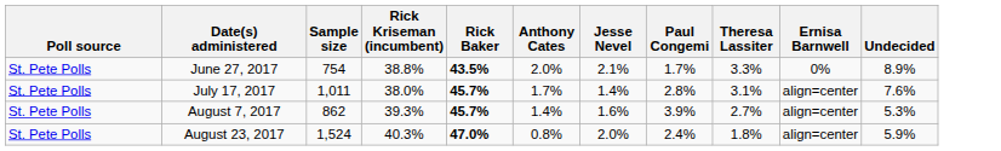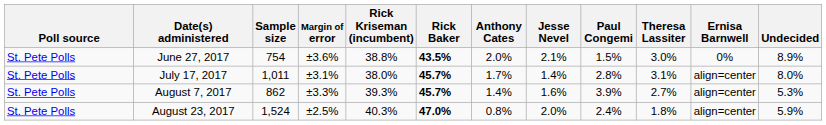+ column: Margin of error | ±3.6% | ±3.1% | ±3.3% | ±2.5%
June 27, 2017 | Paul Congemi: 1.7% -> 1.5%
June 27, 2017 | Theresa Lassiter: 3.3% -> 3.0%
July 17, 2017 | Undecided: 7.6% -> 8.0%
